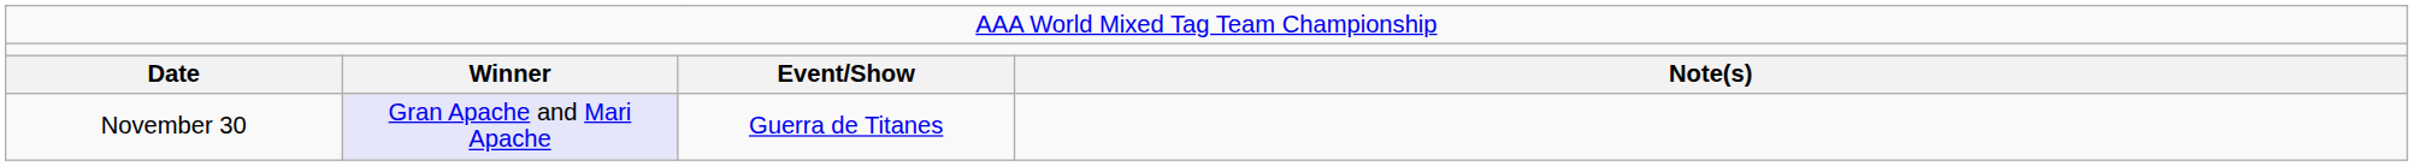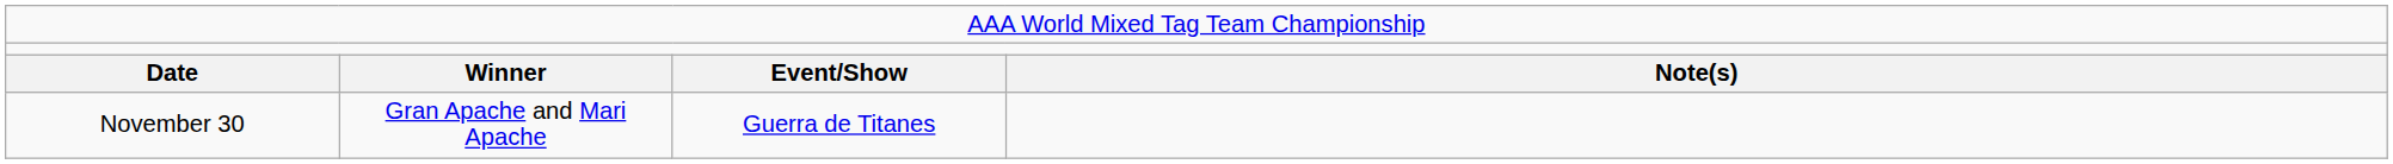November 30 | column 2: lavender background -> no background
